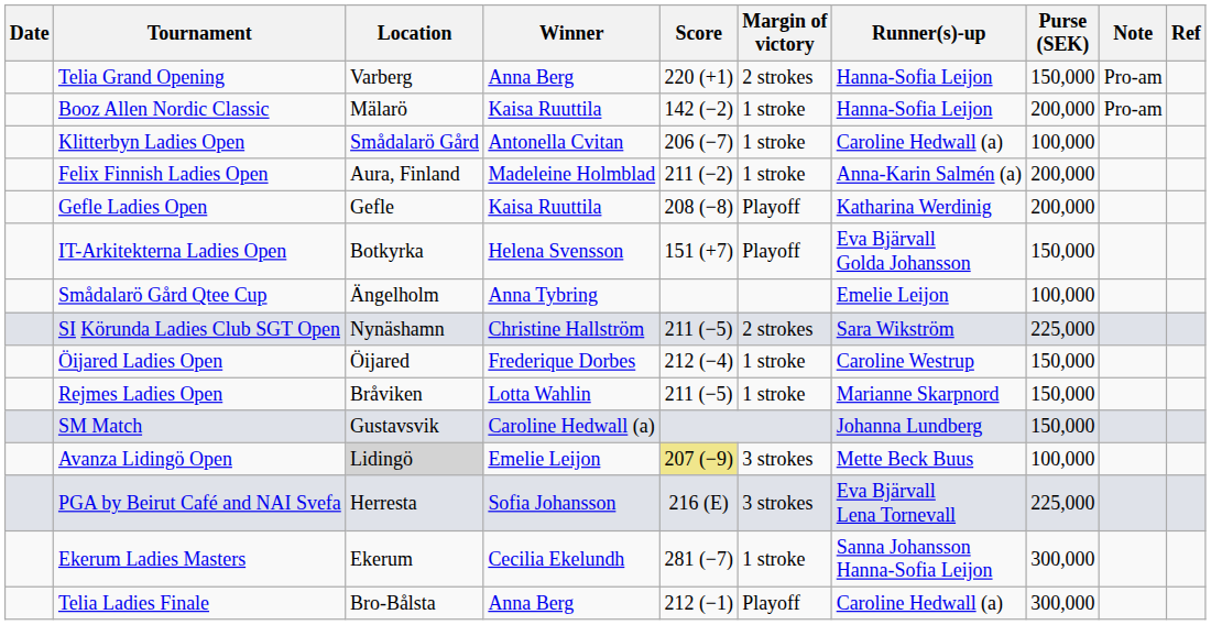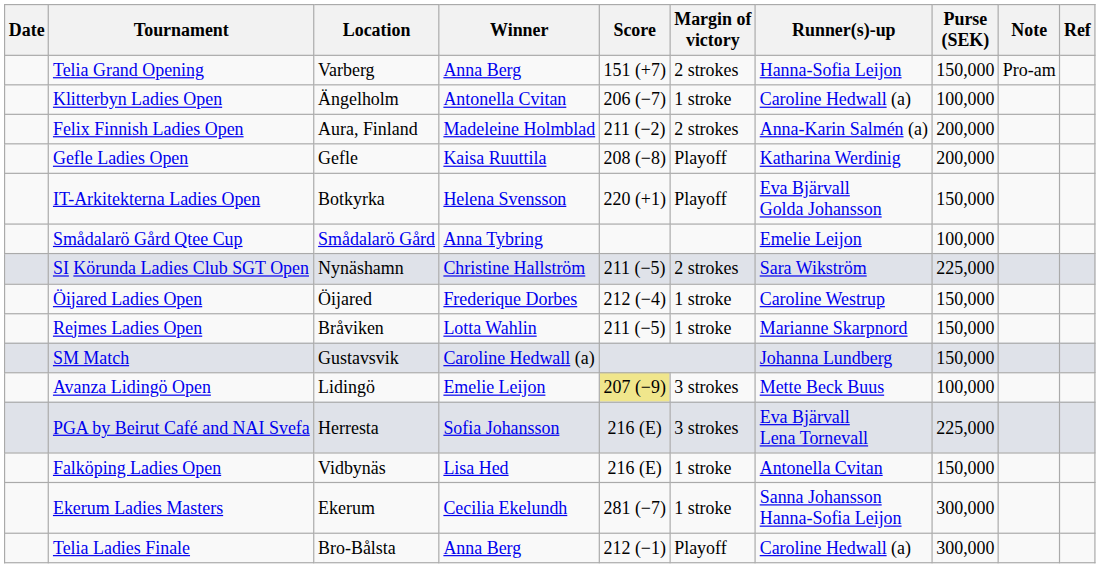Telia Grand Opening | Score: 220 (+1) -> 151 (+7)
- row: Booz Allen Nordic Classic | Mälarö | Kaisa Ruuttila | 142 (−2) | 1 stroke | Hanna-Sofia Leijon | 200,000 | Pro-am
Klitterbyn Ladies Open | Location: Smådalarö Gård -> Ängelholm
Felix Finnish Ladies Open | Margin of victory: 1 stroke -> 2 strokes
IT-Arkitekterna Ladies Open | Score: 151 (+7) -> 220 (+1)
Smådalarö Gård Qtee Cup | Location: Ängelholm -> Smådalarö Gård
Avanza Lidingö Open | Location: lightgrey background -> no background
+ row: Falköping Ladies Open | Vidbynäs | Lisa Hed | 216 (E) | 1 stroke | Antonella Cvitan | 150,000
